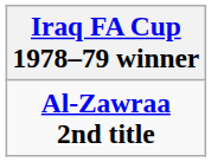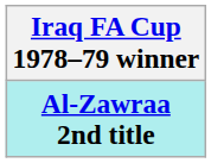row 2 | column 1: no background -> paleturquoise background
